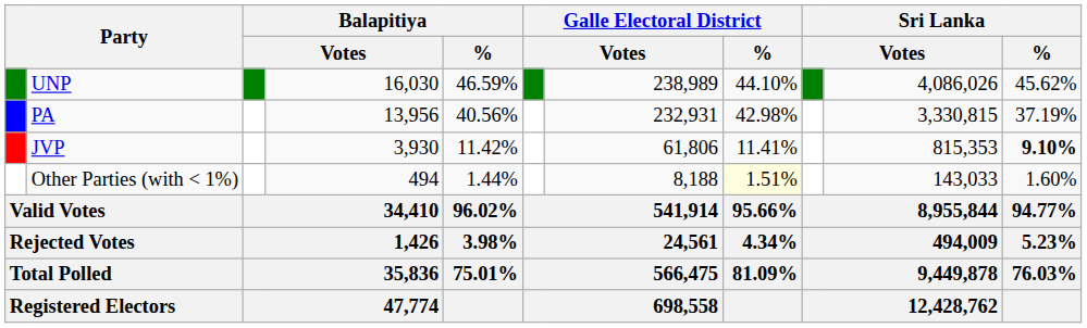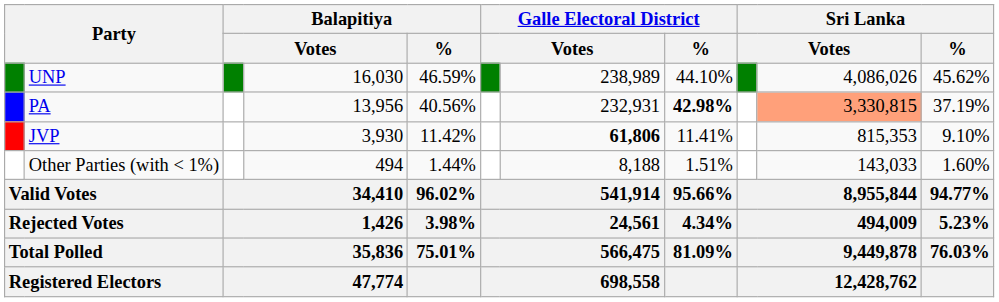PA | Galle Electoral District / %: normal -> bold
PA | column 10: no background -> lightsalmon background
JVP | column 7: normal -> bold
JVP | Sri Lanka / %: bold -> normal
Other Parties (with < 1%) | Galle Electoral District / %: lightyellow background -> no background
